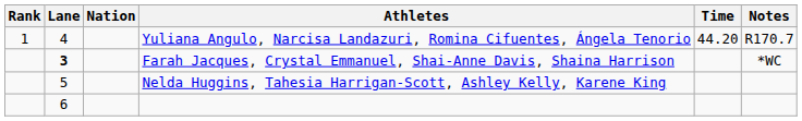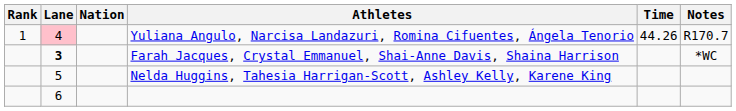row 2 | Lane: no background -> pink background
row 2 | Time: 44.20 -> 44.26
